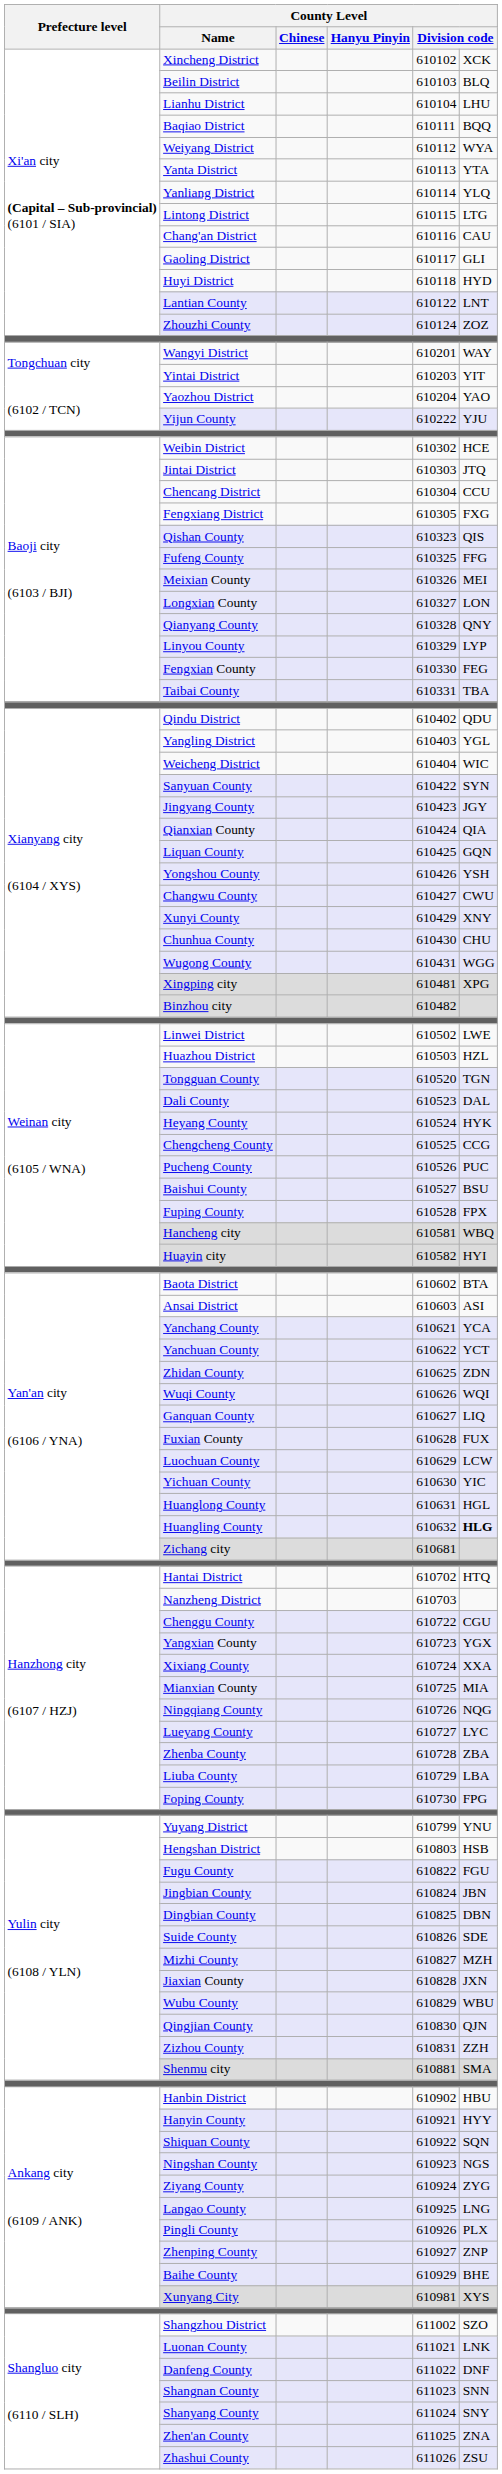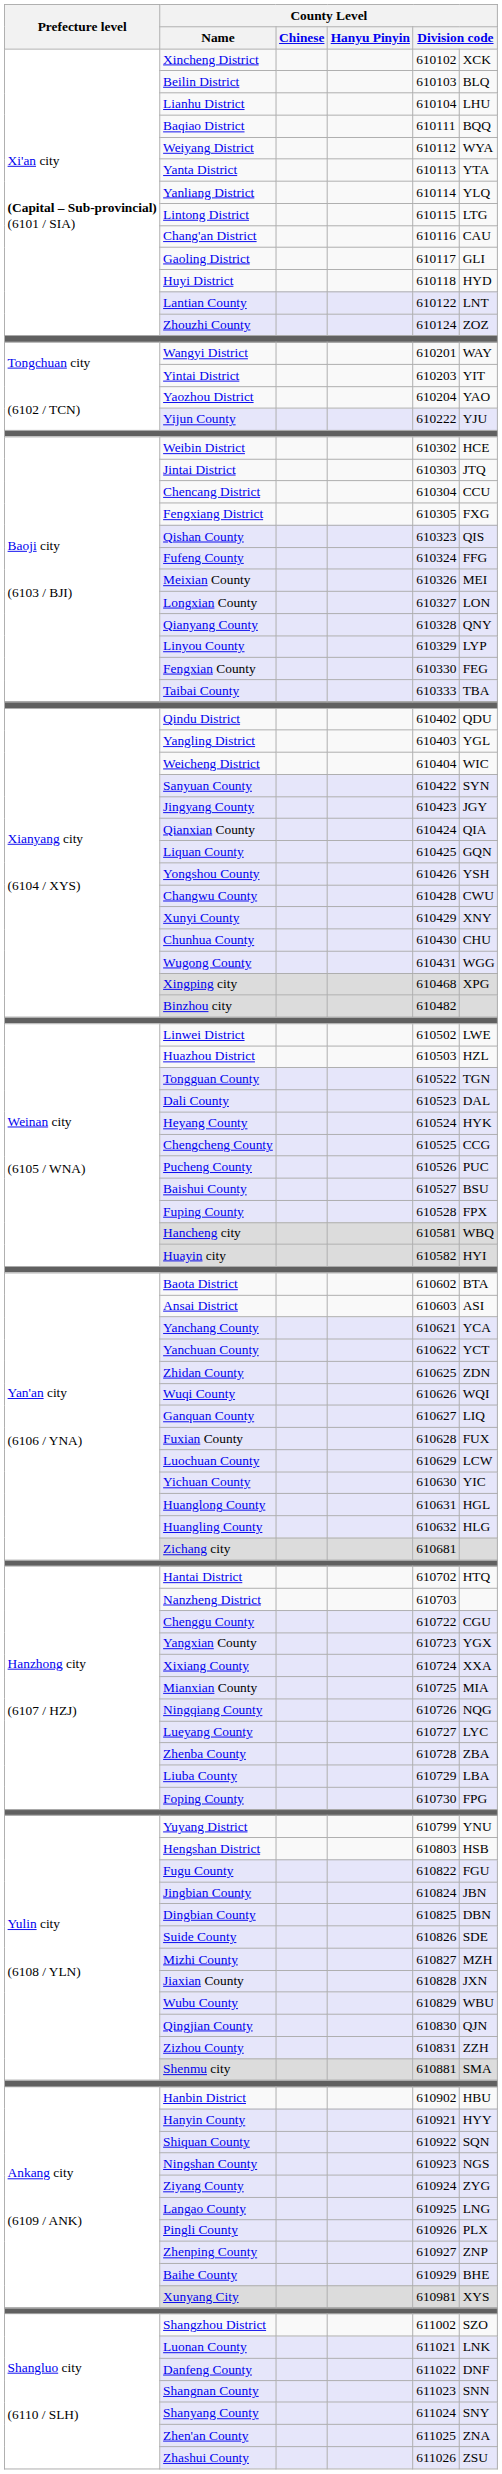Fufeng County | column 5: 610325 -> 610324
Taibai County | column 5: 610331 -> 610333
Changwu County | column 5: 610427 -> 610428
Xingping city | column 5: 610481 -> 610468
Tongguan County | column 5: 610520 -> 610522
Huangling County | column 6: bold -> normal
